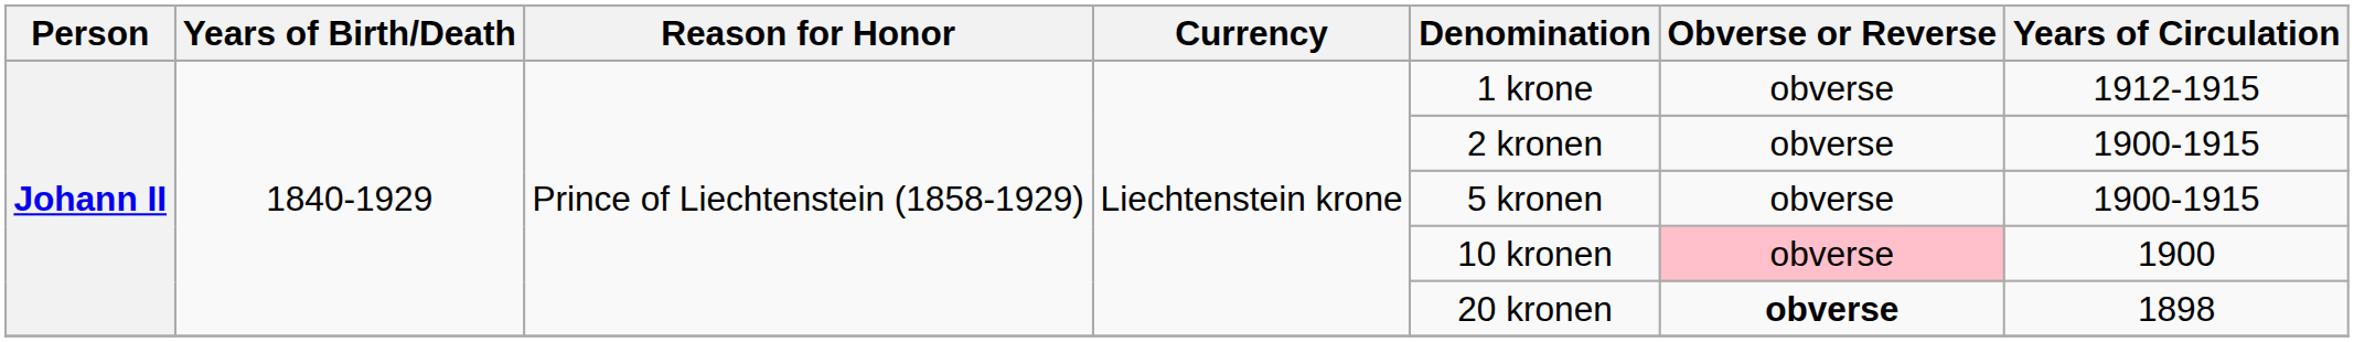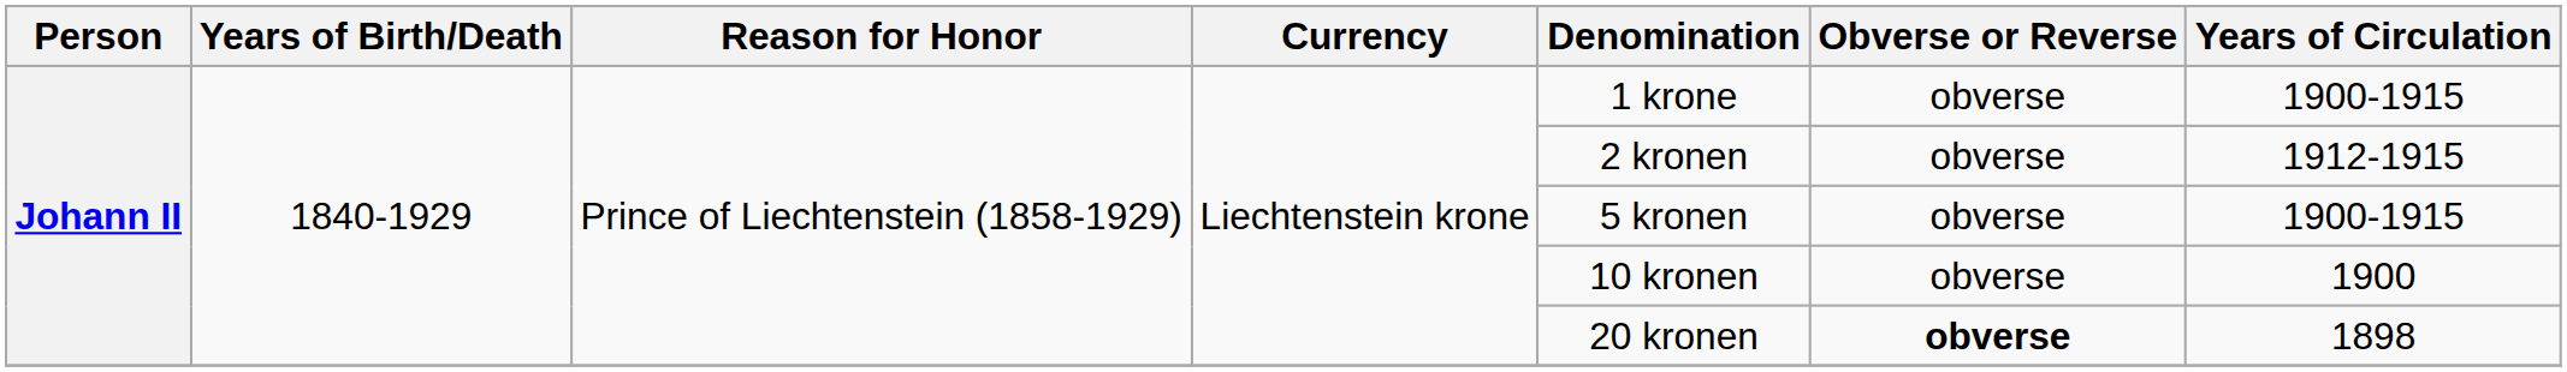row 2 | Years of Circulation: 1912-1915 -> 1900-1915
row 3 | Years of Circulation: 1900-1915 -> 1912-1915
row 5 | Obverse or Reverse: pink background -> no background
